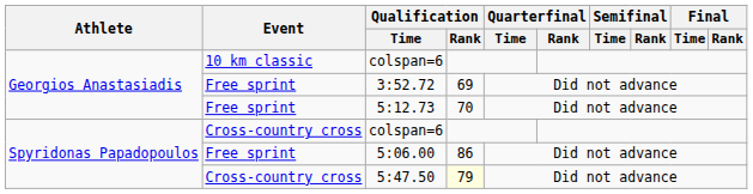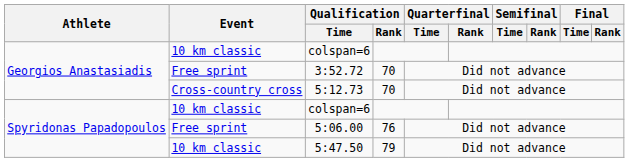3:52.72 | Qualification / Rank: 69 -> 70
5:12.73 | Event: Free sprint -> Cross-country cross
Spyridonas Papadopoulos / colspan=6 | Event: Cross-country cross -> 10 km classic
5:06.00 | Qualification / Rank: 86 -> 76
5:47.50 | Event: Cross-country cross -> 10 km classic
5:47.50 | Qualification / Rank: lightyellow background -> no background
